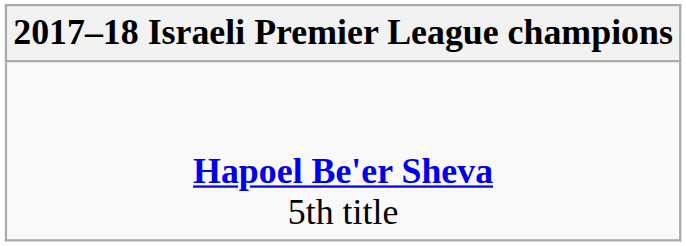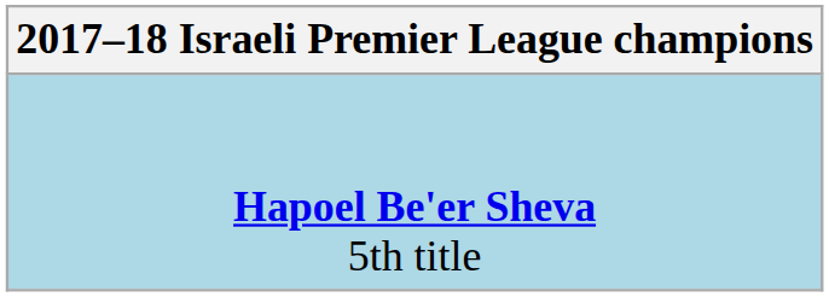row 2 | column 1: no background -> lightblue background
